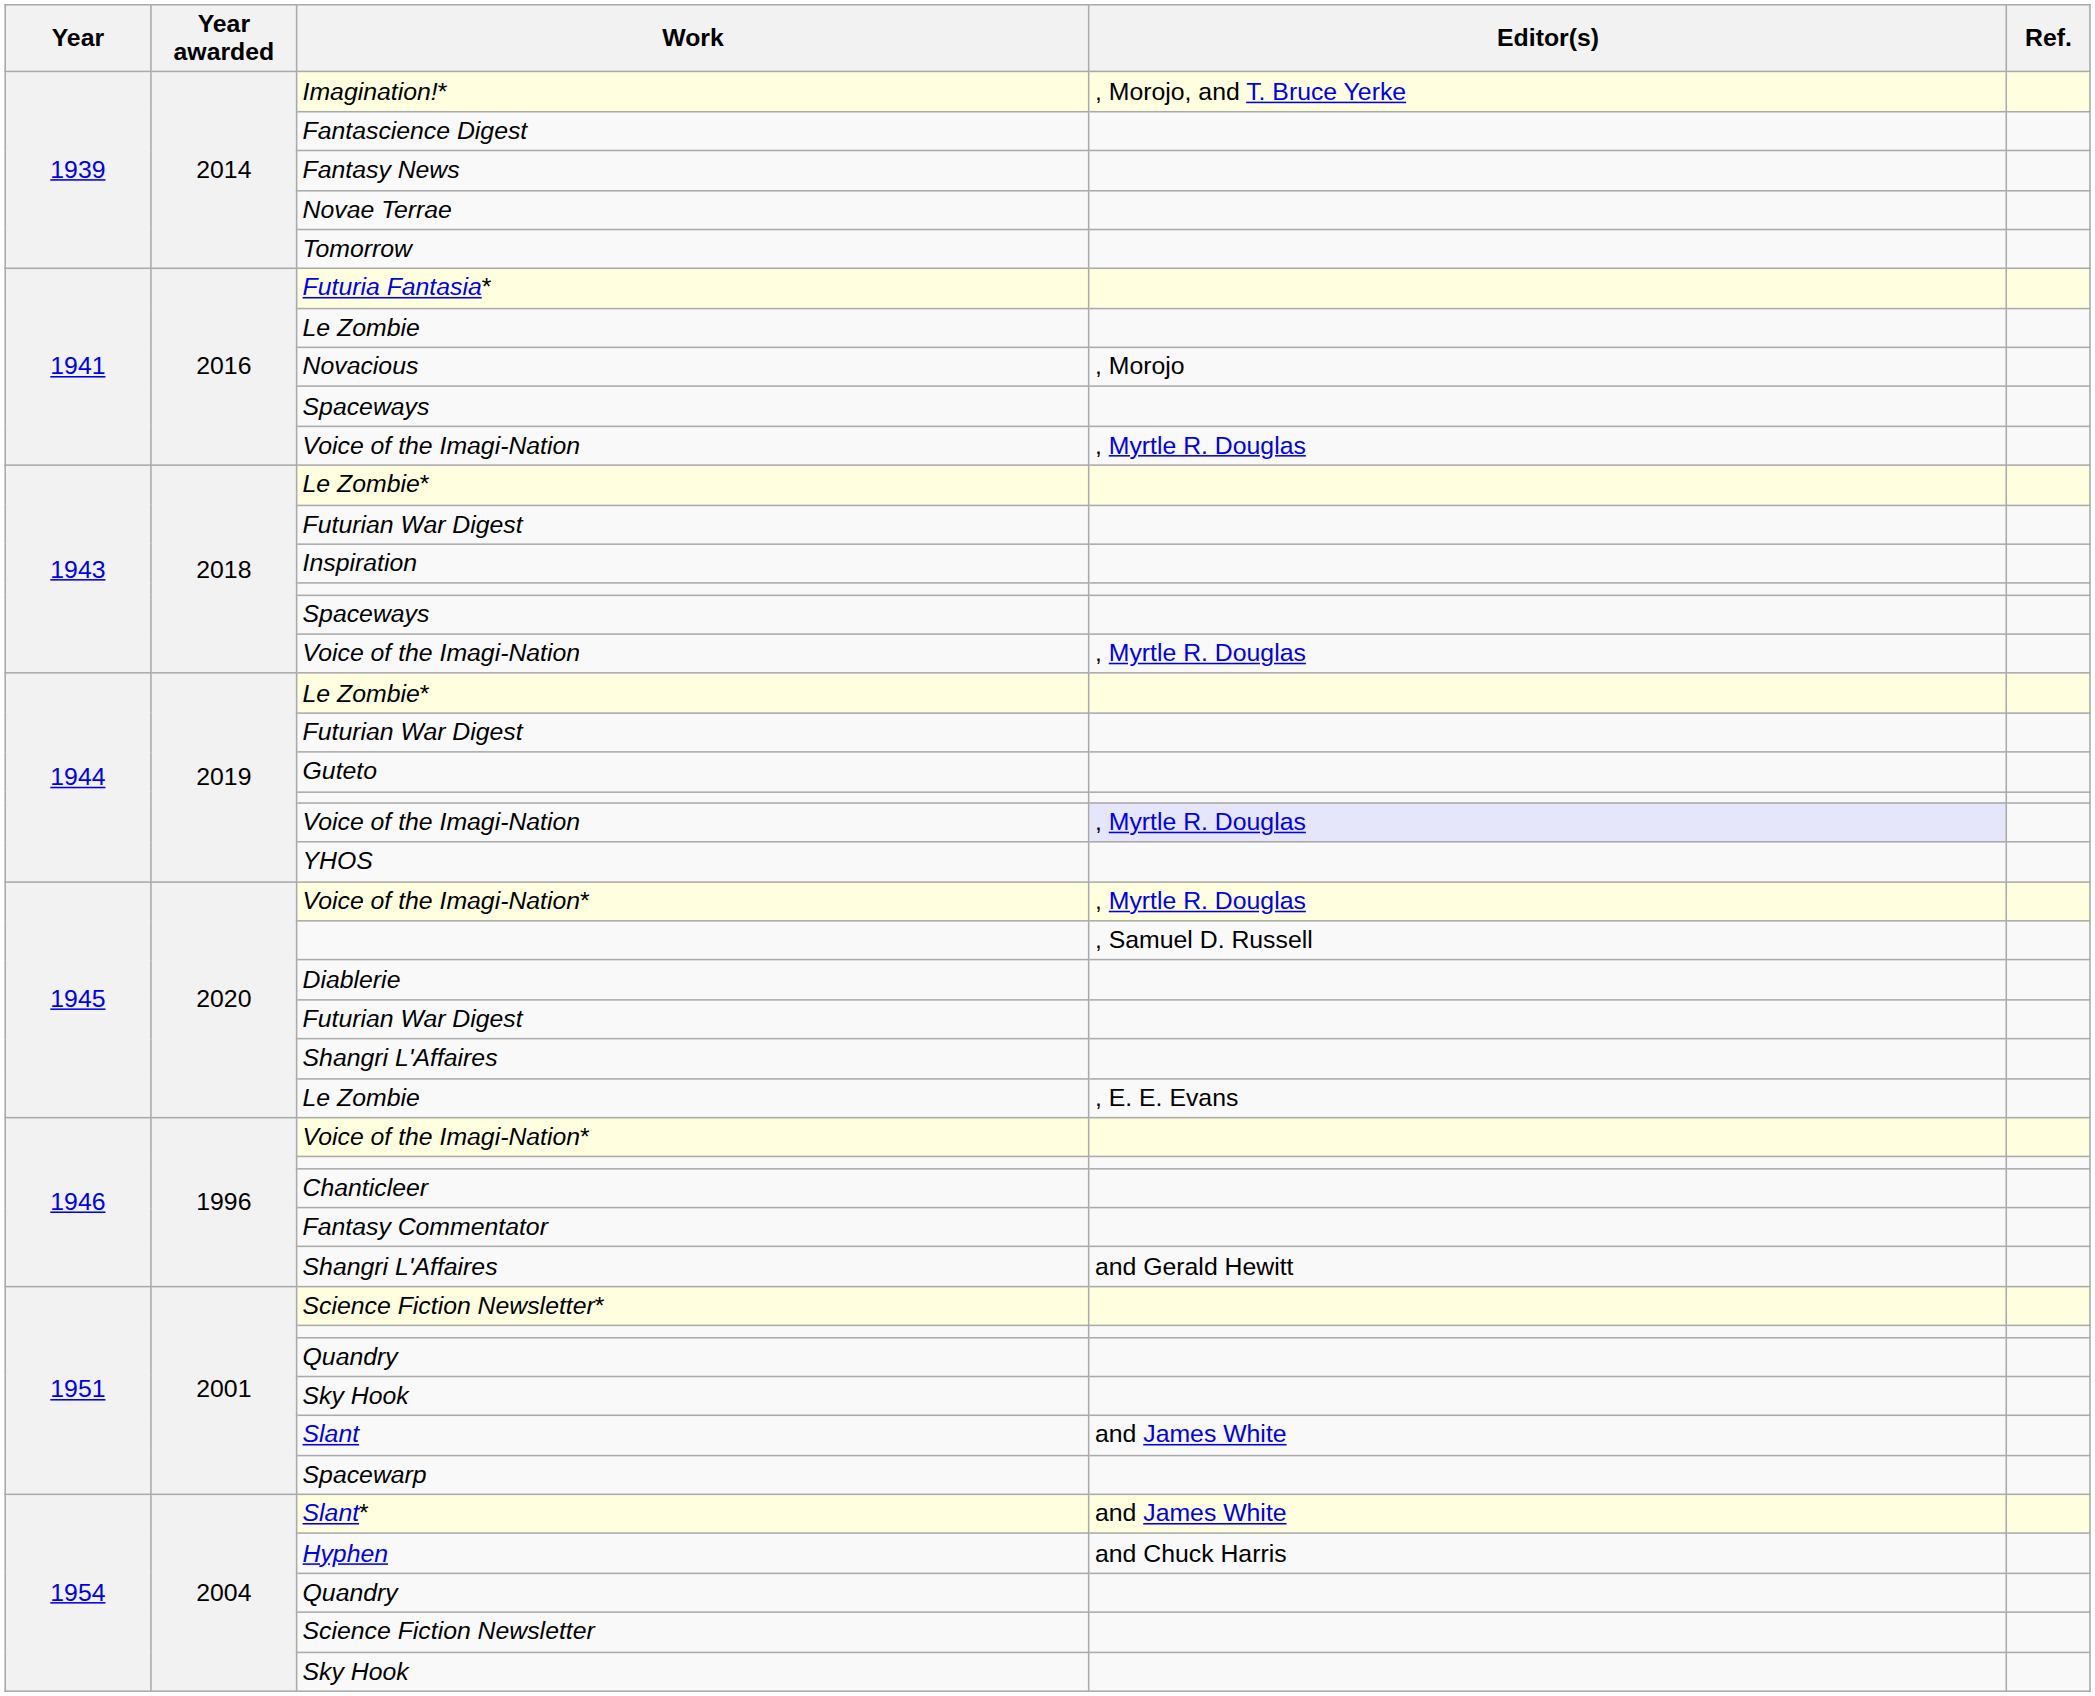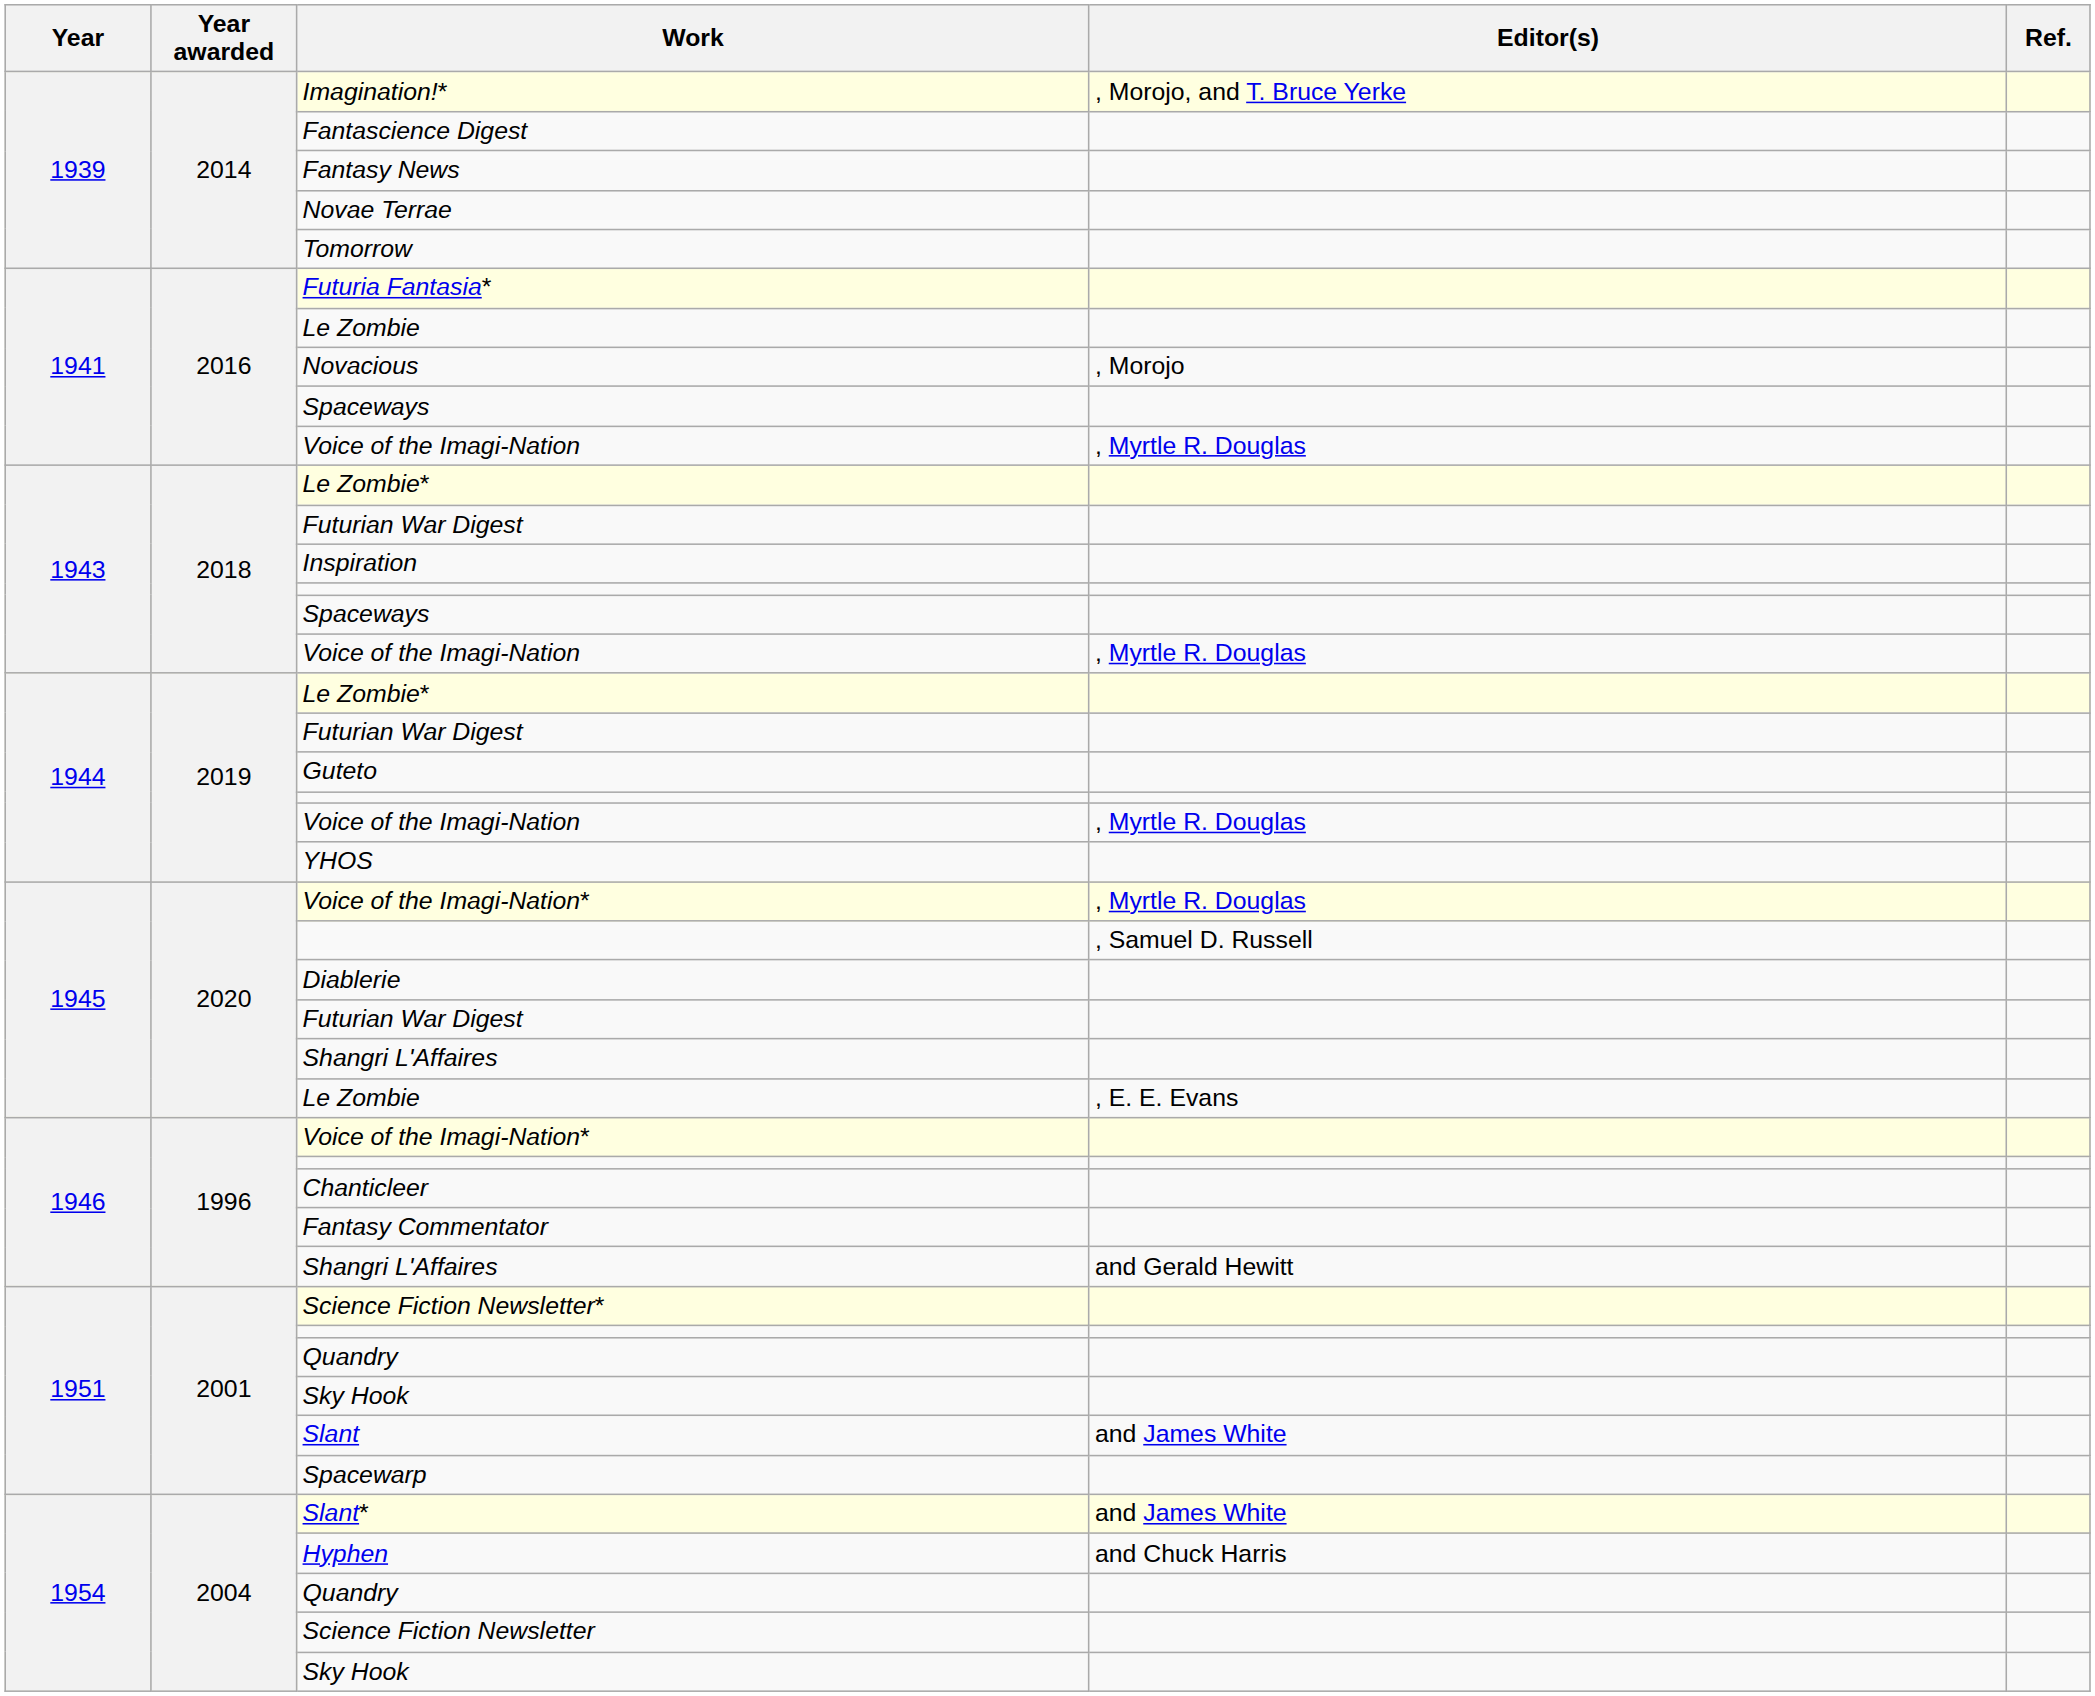1944 / Voice of the Imagi-Nation | Editor(s): lavender background -> no background
